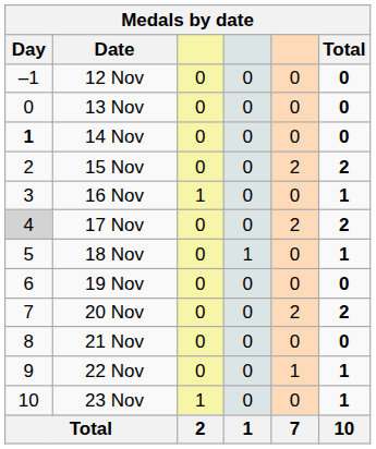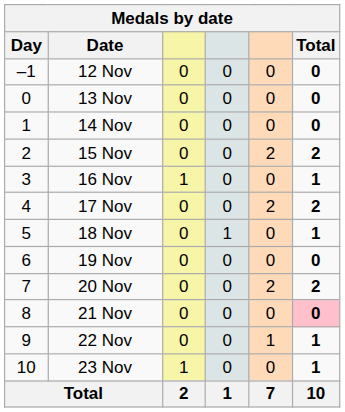14 Nov | Day: bold -> normal
17 Nov | Day: lightgrey background -> no background
21 Nov | Total: no background -> pink background
